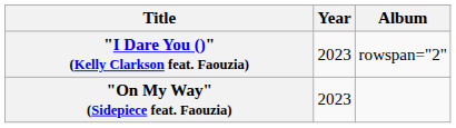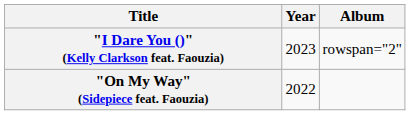"On My Way" (Sidepiece feat. Faouzia) | Year: 2023 -> 2022
